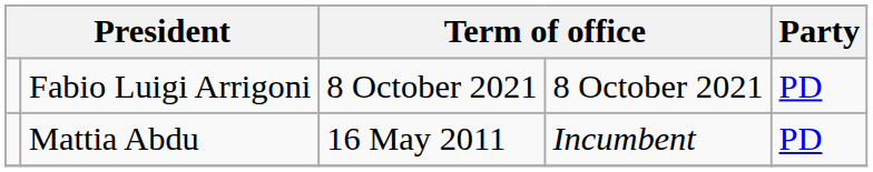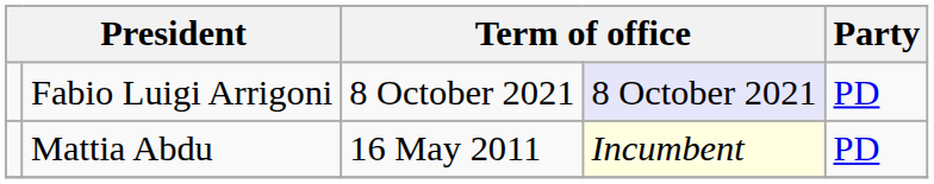Fabio Luigi Arrigoni | column 4: no background -> lavender background
Mattia Abdu | column 4: no background -> lightyellow background
